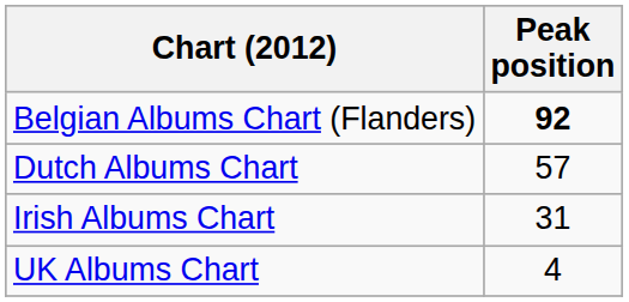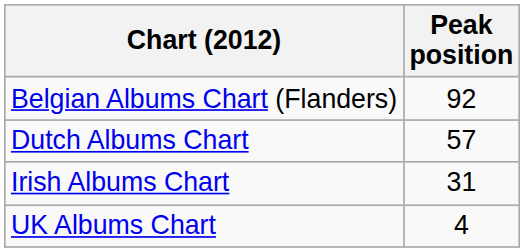Belgian Albums Chart (Flanders) | Peak position: bold -> normal
